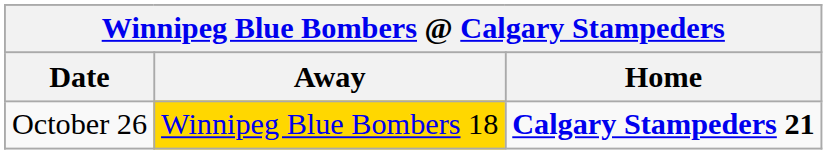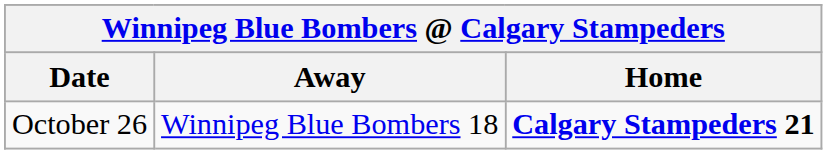October 26 | Away: gold background -> no background
